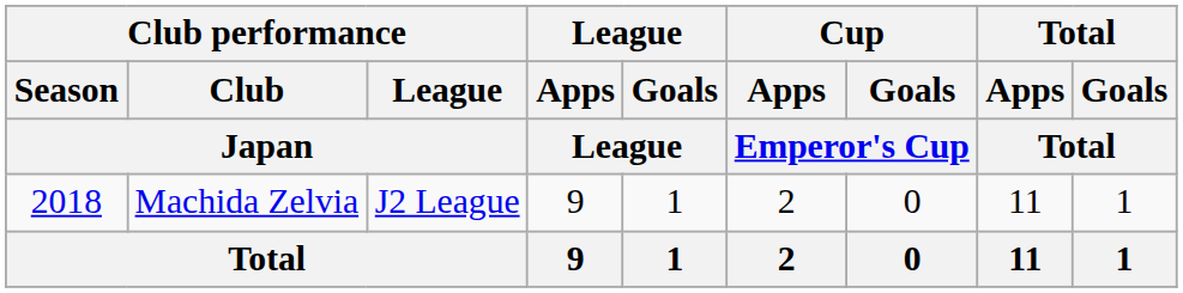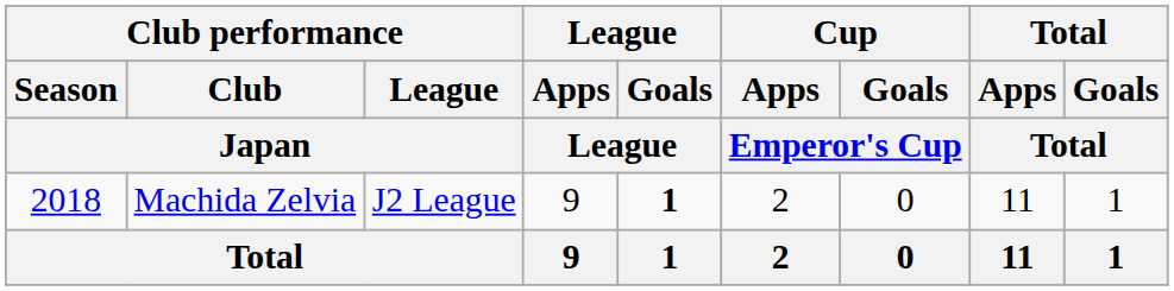Machida Zelvia | League / Goals / League: normal -> bold
